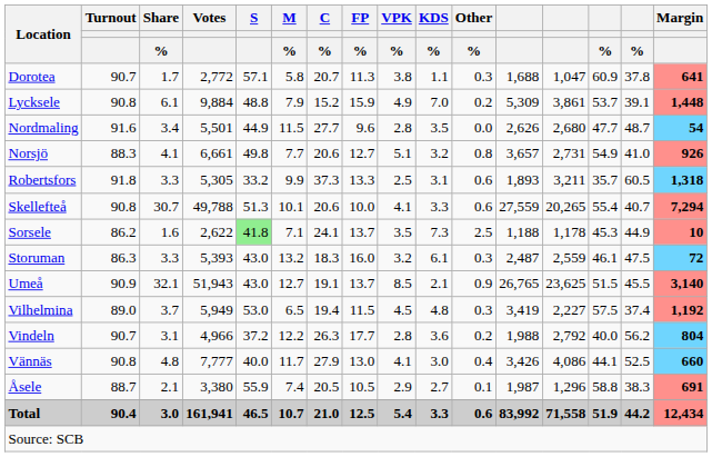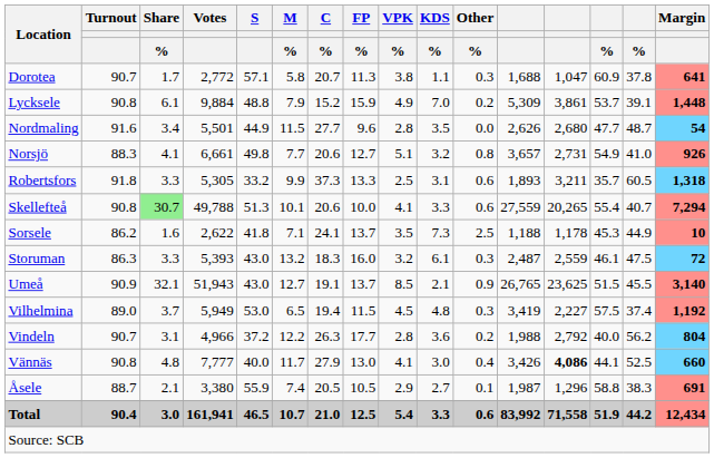Skellefteå | Share / %: no background -> lightgreen background
Sorsele | S: lightgreen background -> no background
Vännäs | column 13: normal -> bold
